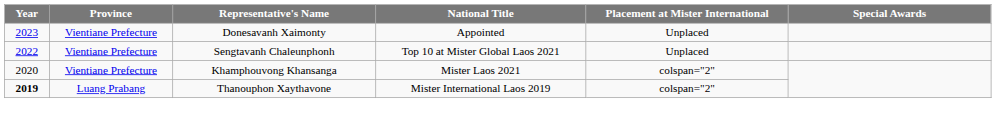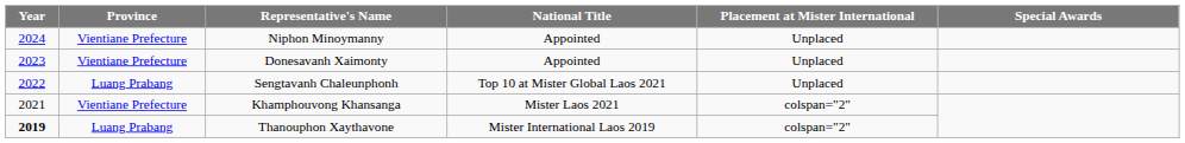+ row: 2024 | Vientiane Prefecture | Niphon Minoymanny | Appointed | Unplaced
Sengtavanh Chaleunphonh | Province: Vientiane Prefecture -> Luang Prabang
Khamphouvong Khansanga | Year: 2020 -> 2021
